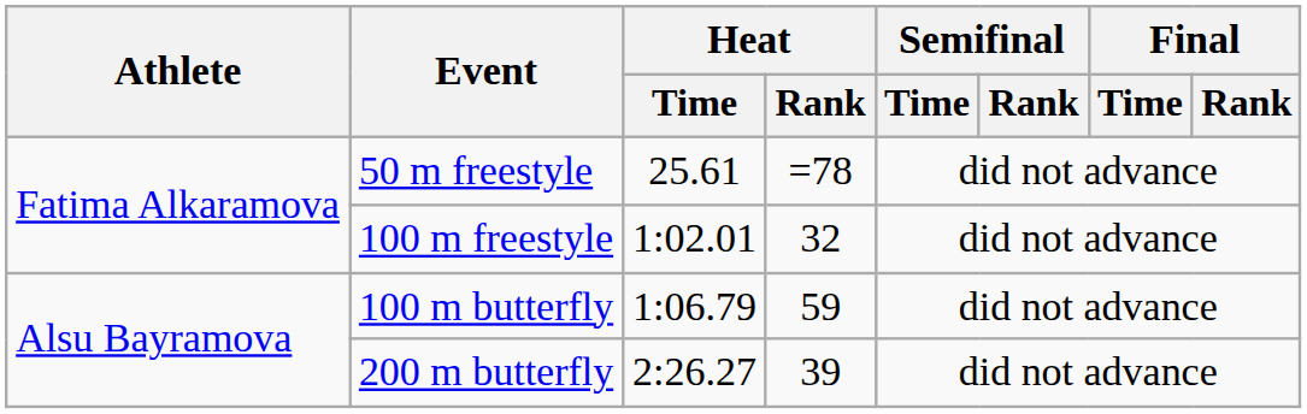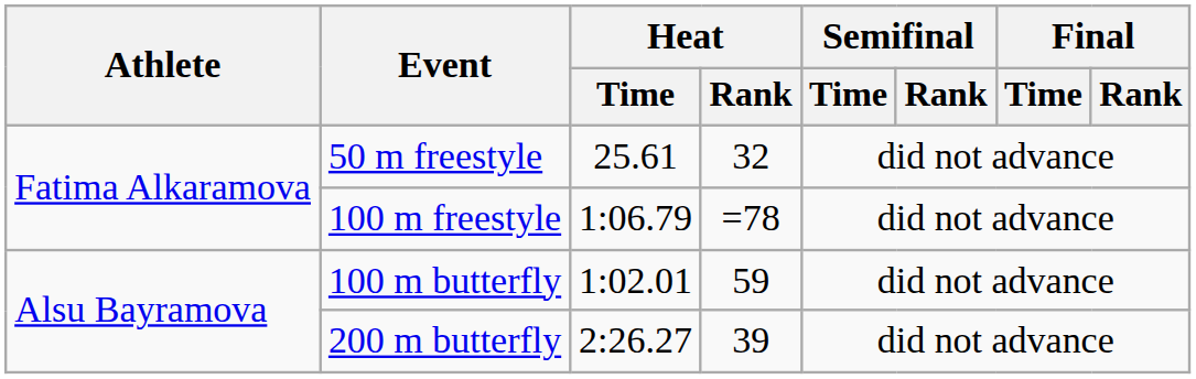50 m freestyle | Heat / Rank: =78 -> 32
100 m freestyle | Heat / Time: 1:02.01 -> 1:06.79
100 m freestyle | Heat / Rank: 32 -> =78
100 m butterfly | Heat / Time: 1:06.79 -> 1:02.01
